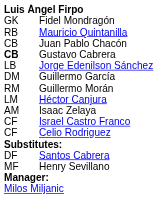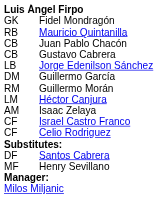Gustavo Cabrera | column 1: bold -> normal
